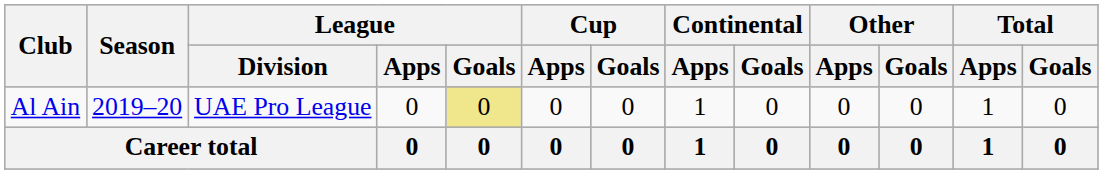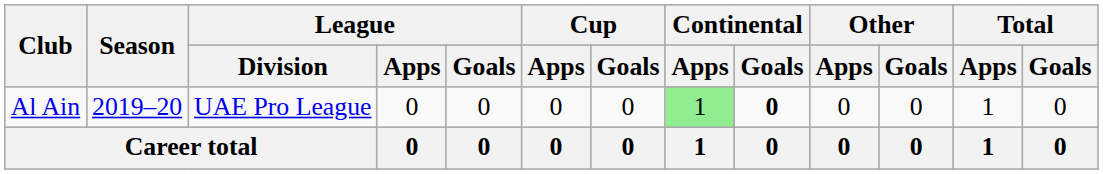Al Ain | League / Goals: khaki background -> no background
Al Ain | Continental / Apps: no background -> lightgreen background
Al Ain | Continental / Goals: normal -> bold
